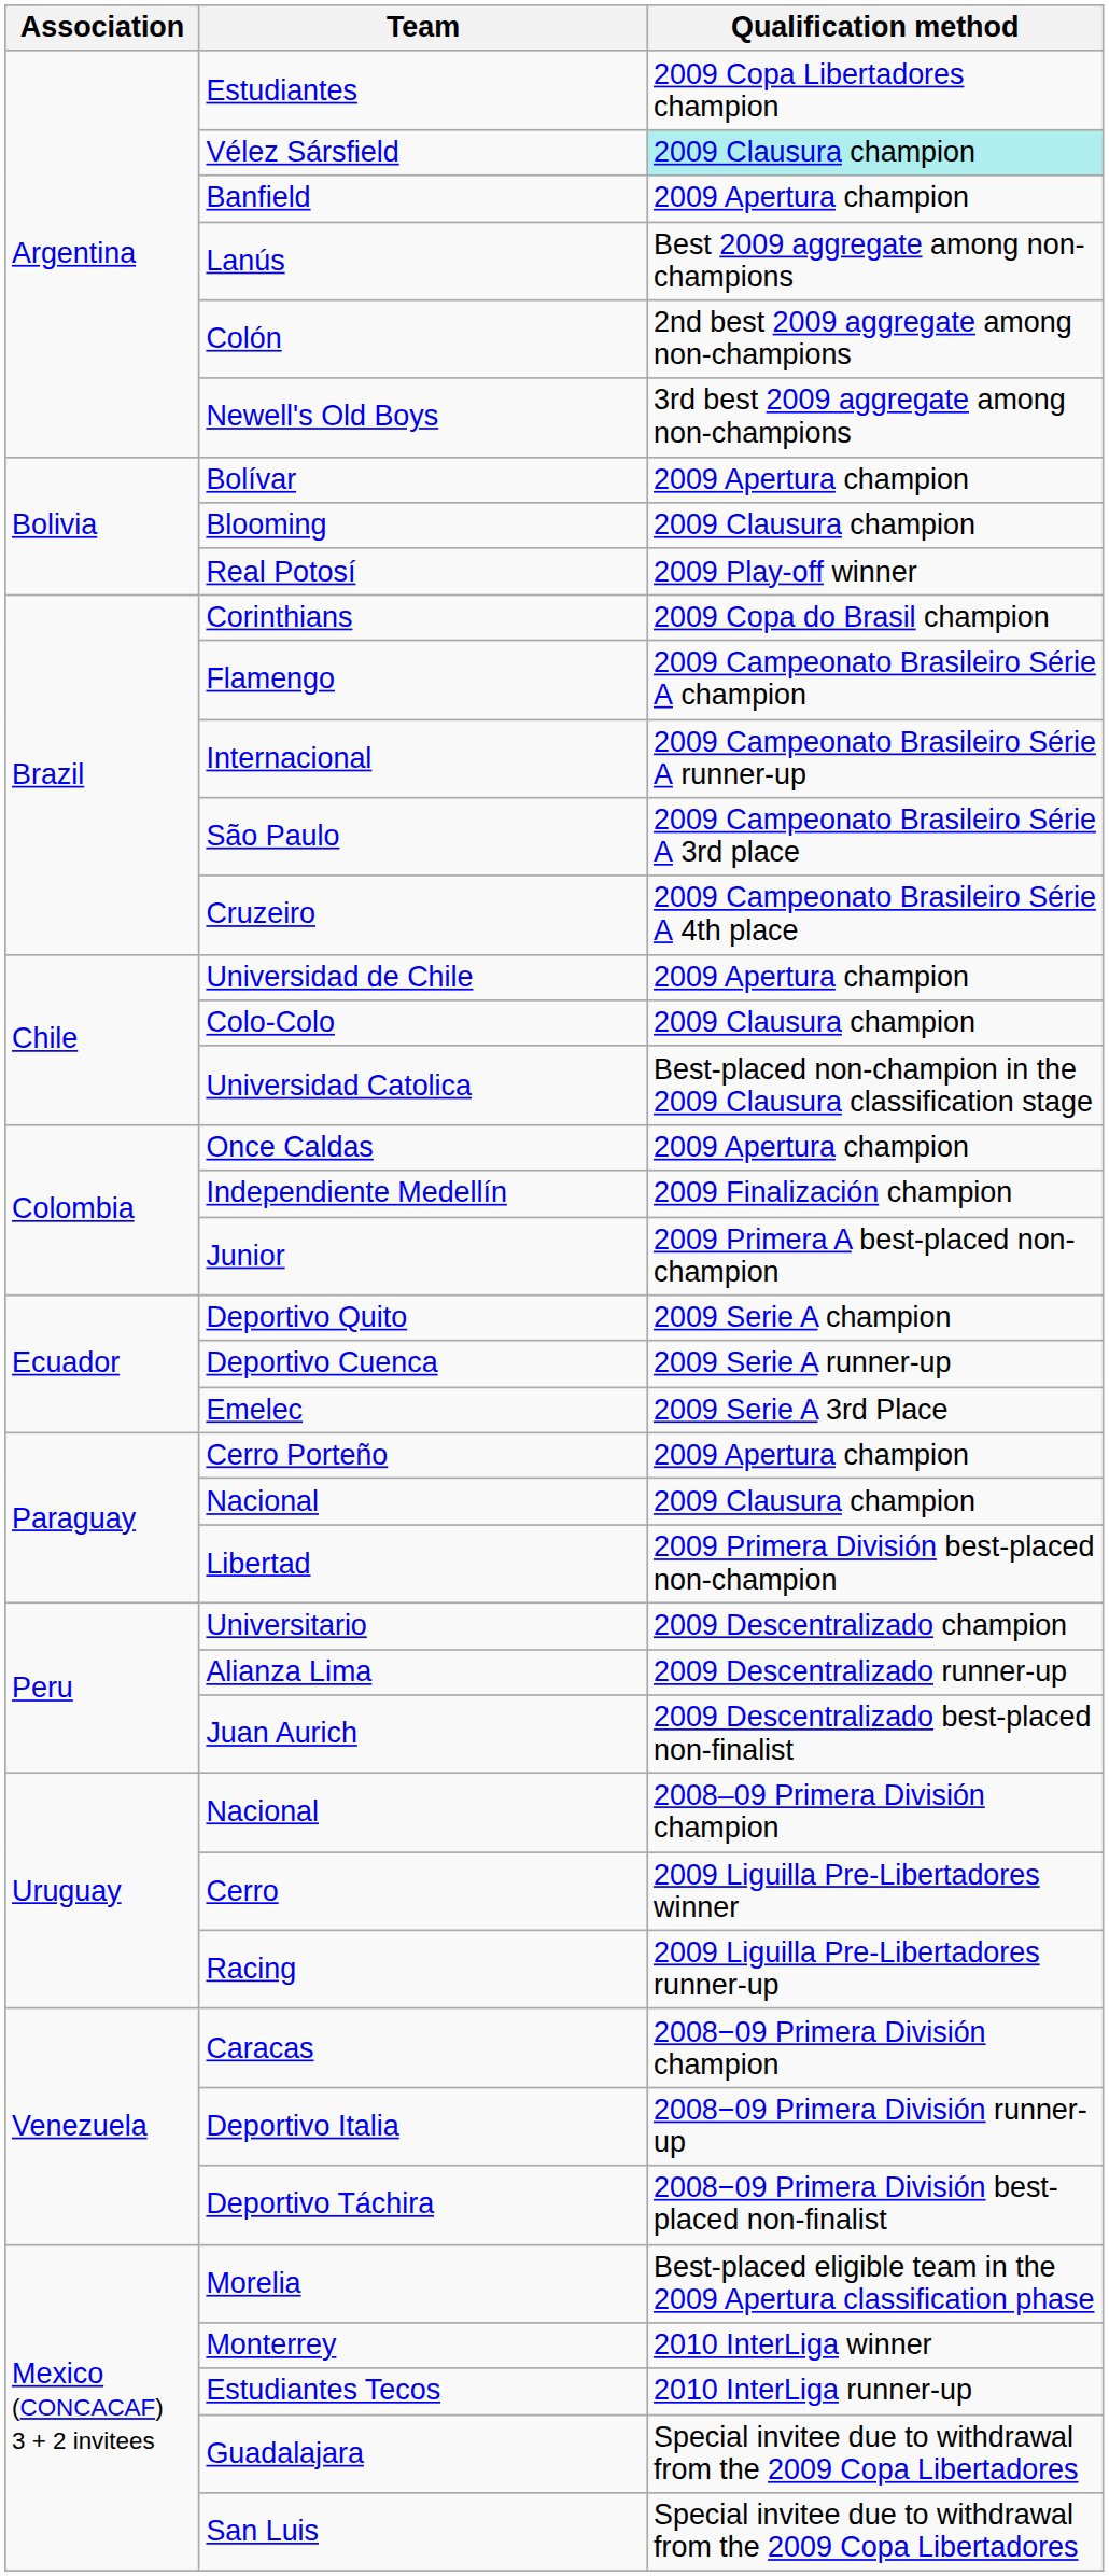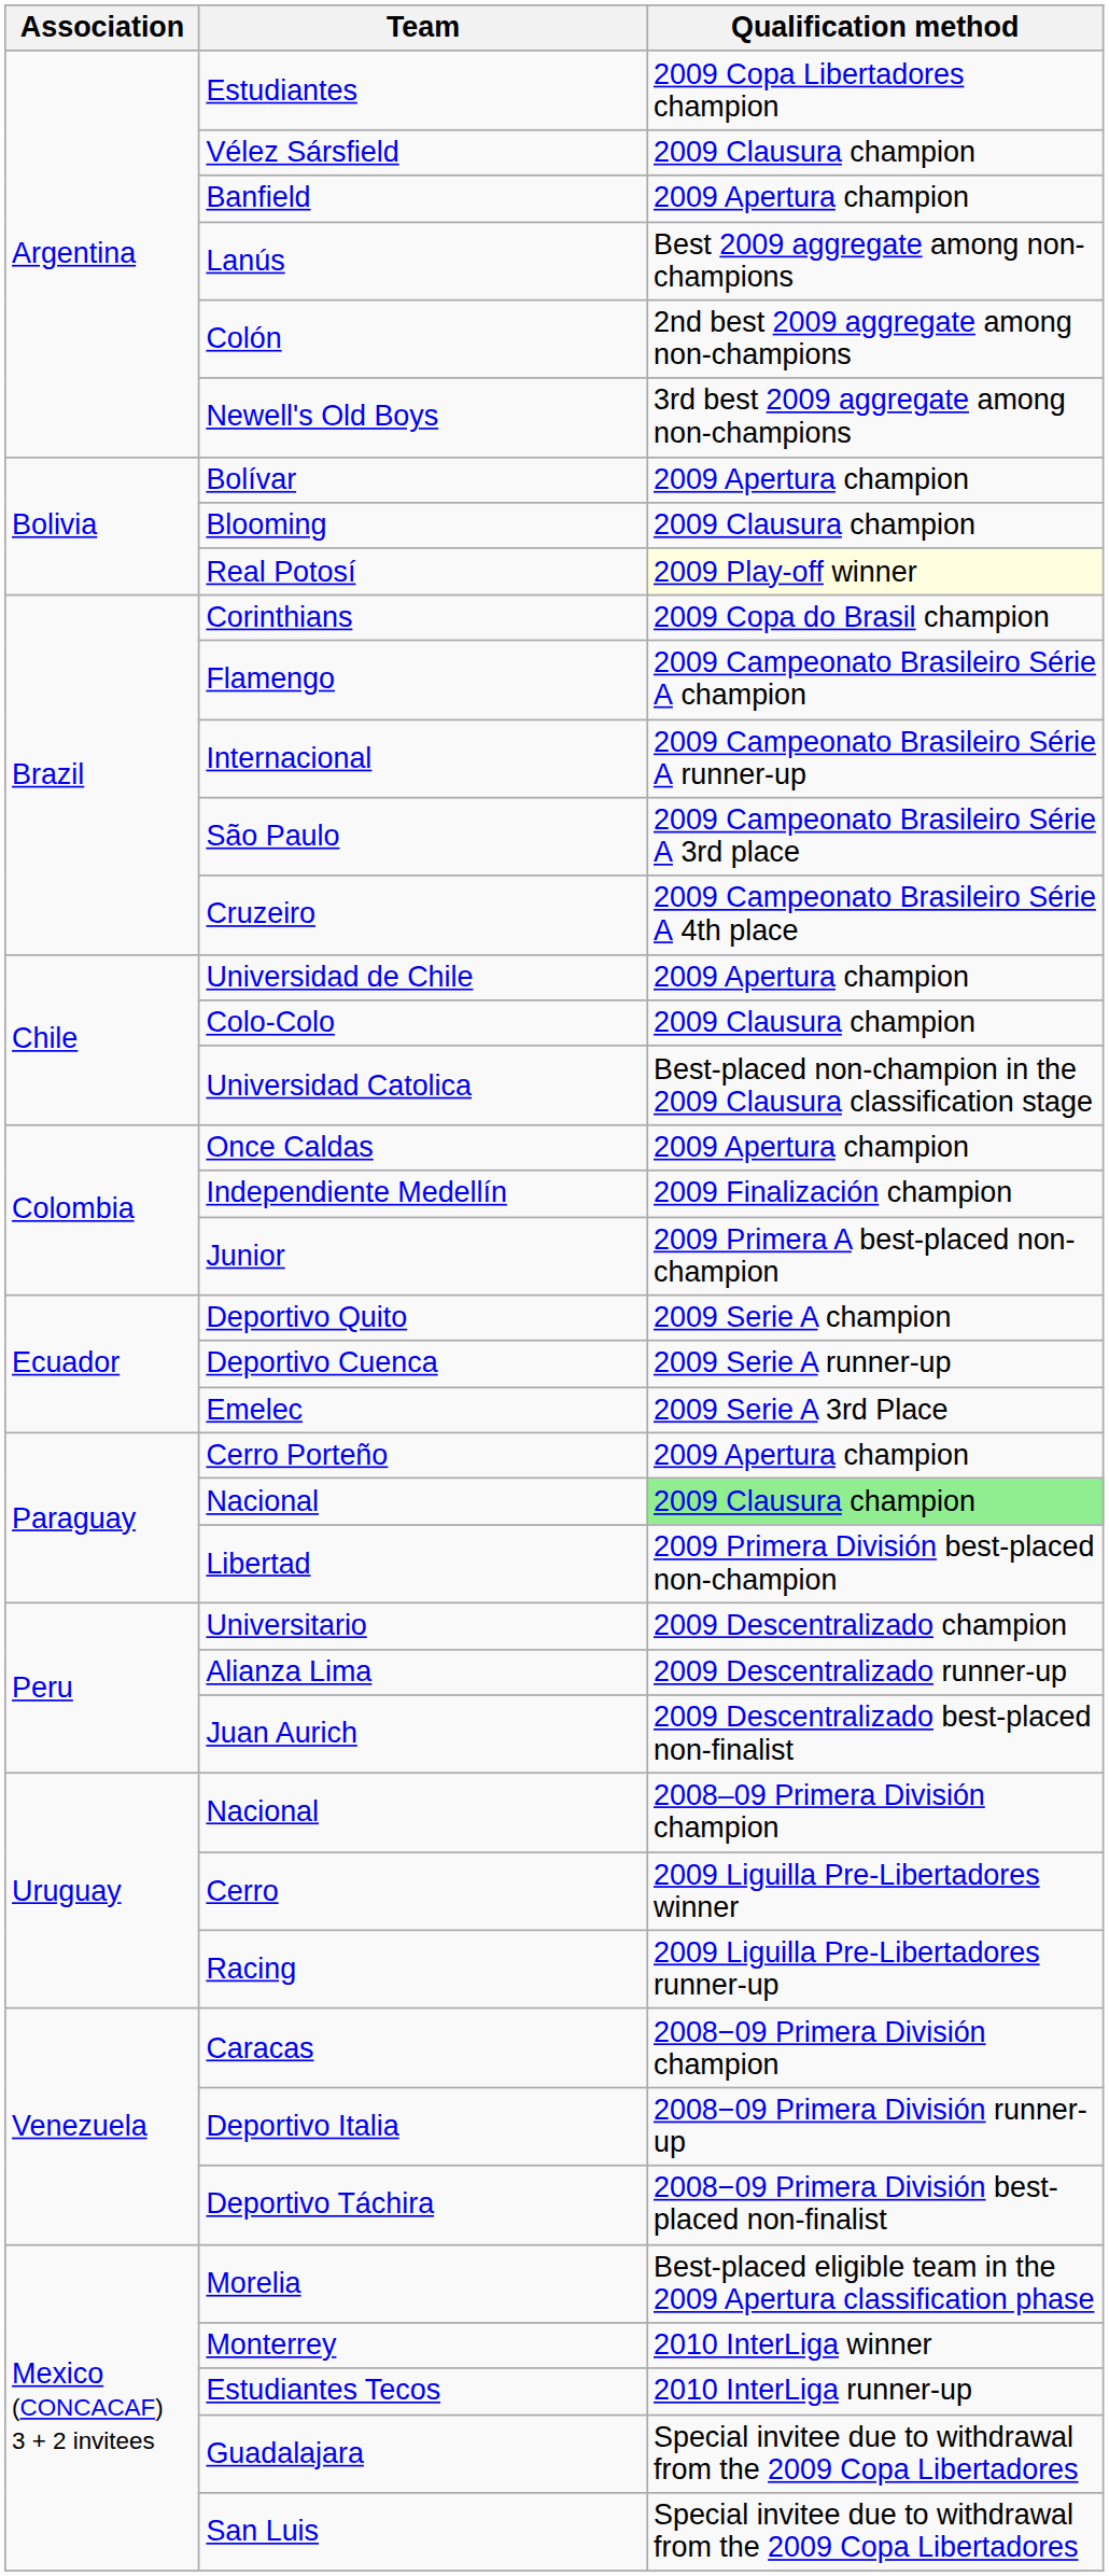Vélez Sársfield | Qualification method: paleturquoise background -> no background
Real Potosí | Qualification method: no background -> lightyellow background
Nacional / 2009 Clausura champion | Qualification method: no background -> lightgreen background
